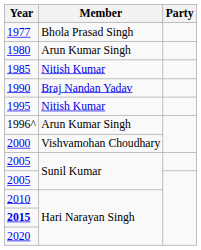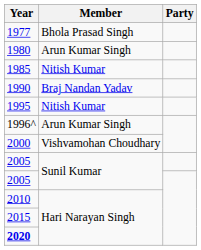2015 | Year: bold -> normal
2020 | Year: normal -> bold
